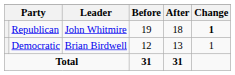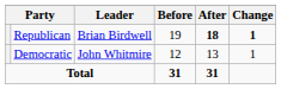Republican | Leader: John Whitmire -> Brian Birdwell
Republican | After: normal -> bold
Democratic | Leader: Brian Birdwell -> John Whitmire
